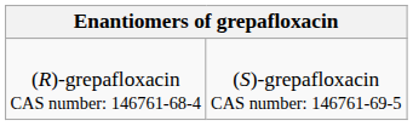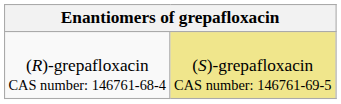(R)-grepafloxacin CAS number: 146761-68-4 | column 2: no background -> khaki background
